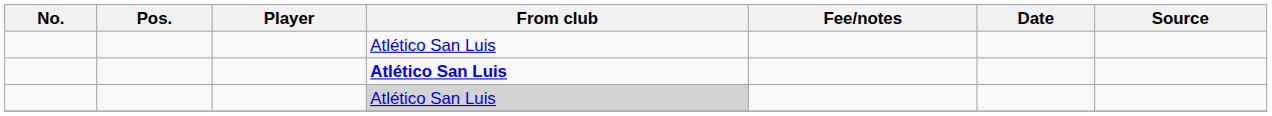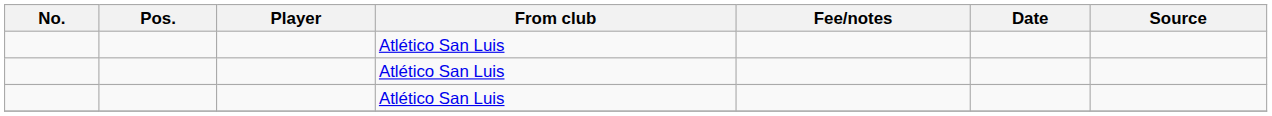row 3 | From club: bold -> normal
row 4 | From club: lightgrey background -> no background
